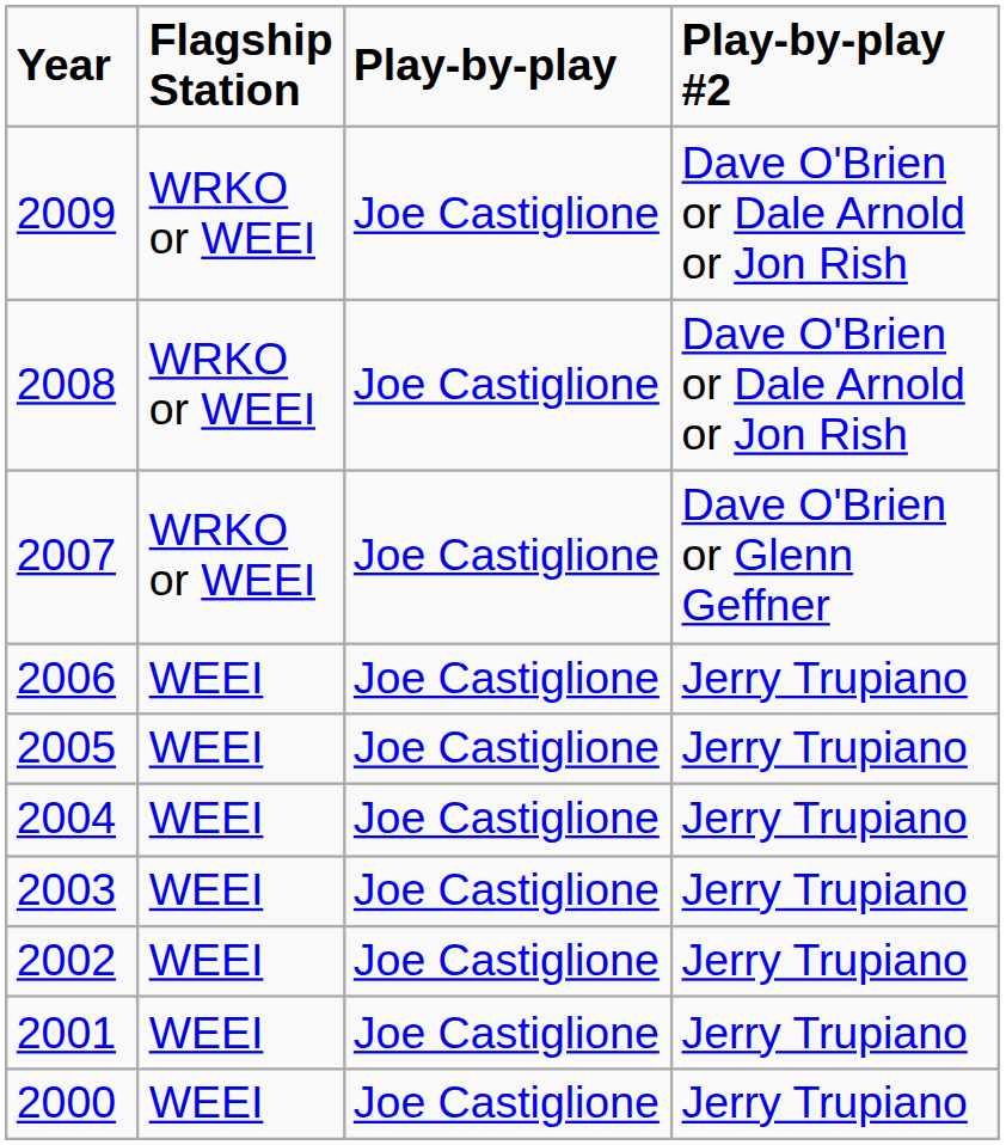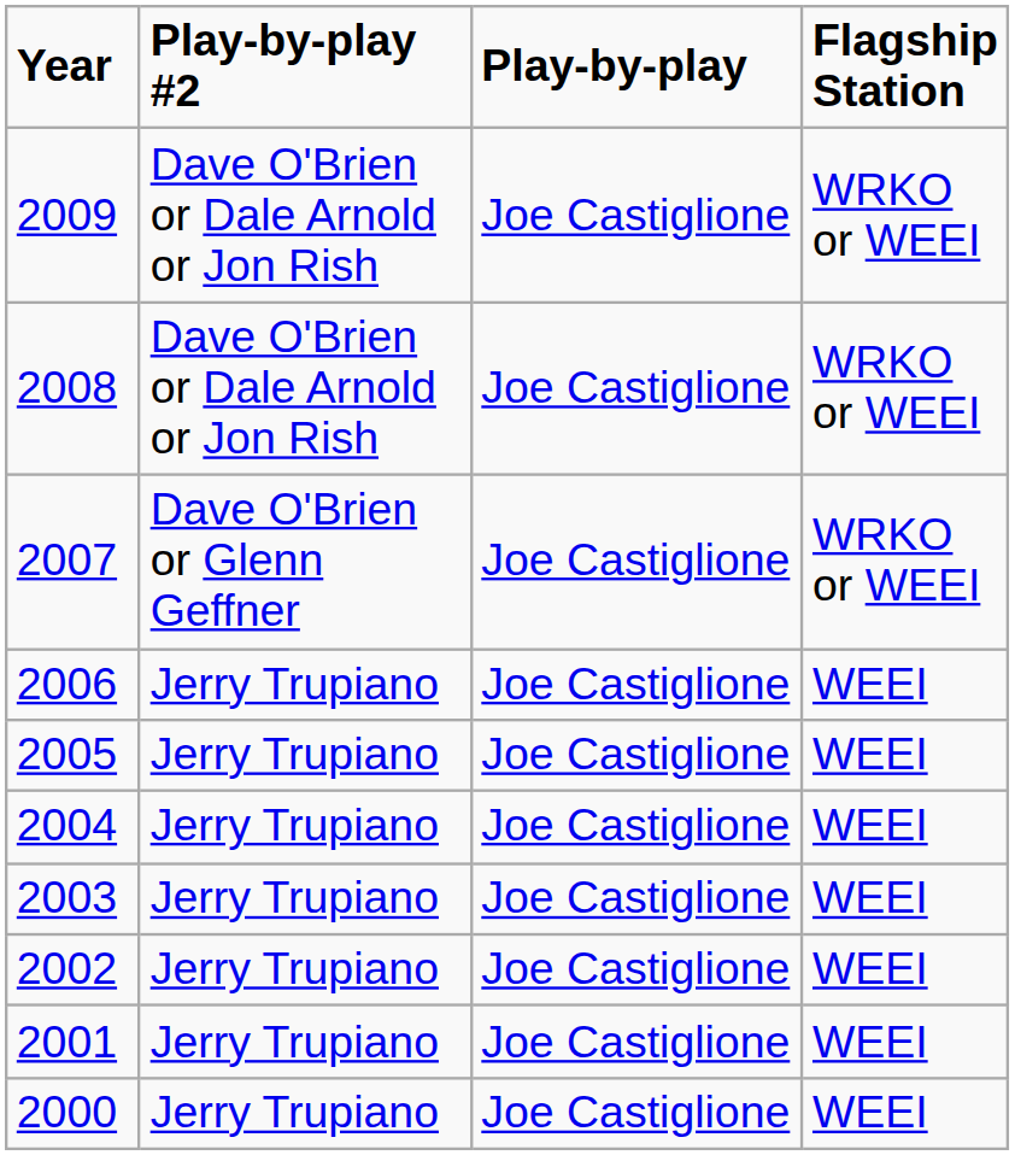columns swapped: Flagship Station <-> Play-by-play #2
